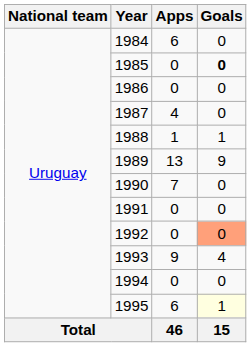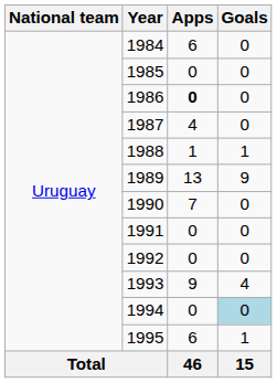1985 | Goals: bold -> normal
1986 | Apps: normal -> bold
1992 | Goals: lightsalmon background -> no background
1994 | Goals: no background -> lightblue background
1995 | Goals: lightyellow background -> no background
